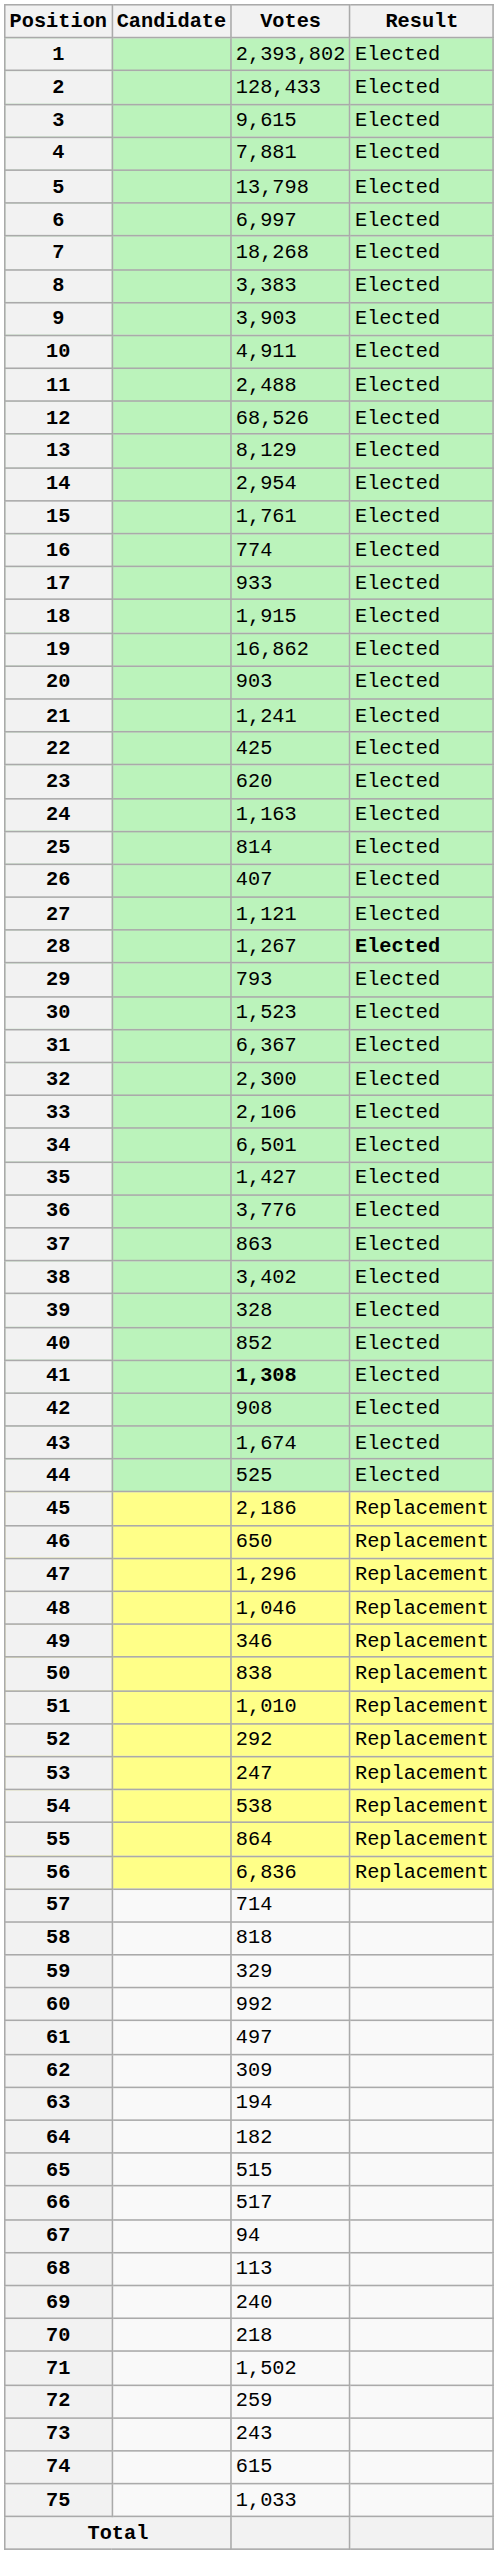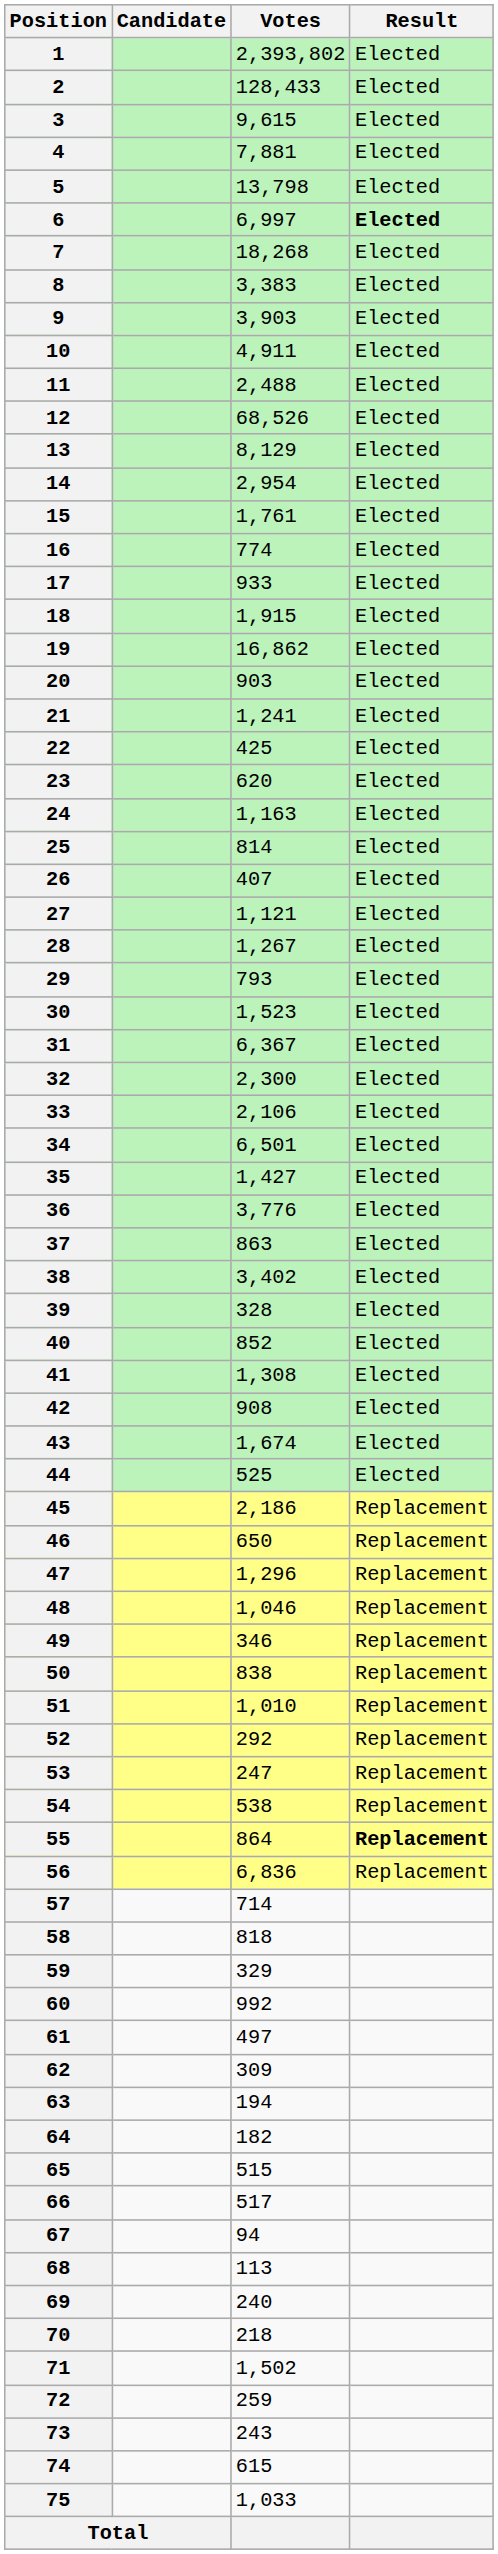6 | Result: normal -> bold
28 | Result: bold -> normal
41 | Votes: bold -> normal
55 | Result: normal -> bold
